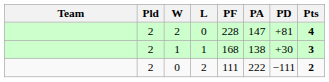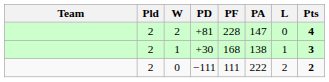columns swapped: L <-> PD
